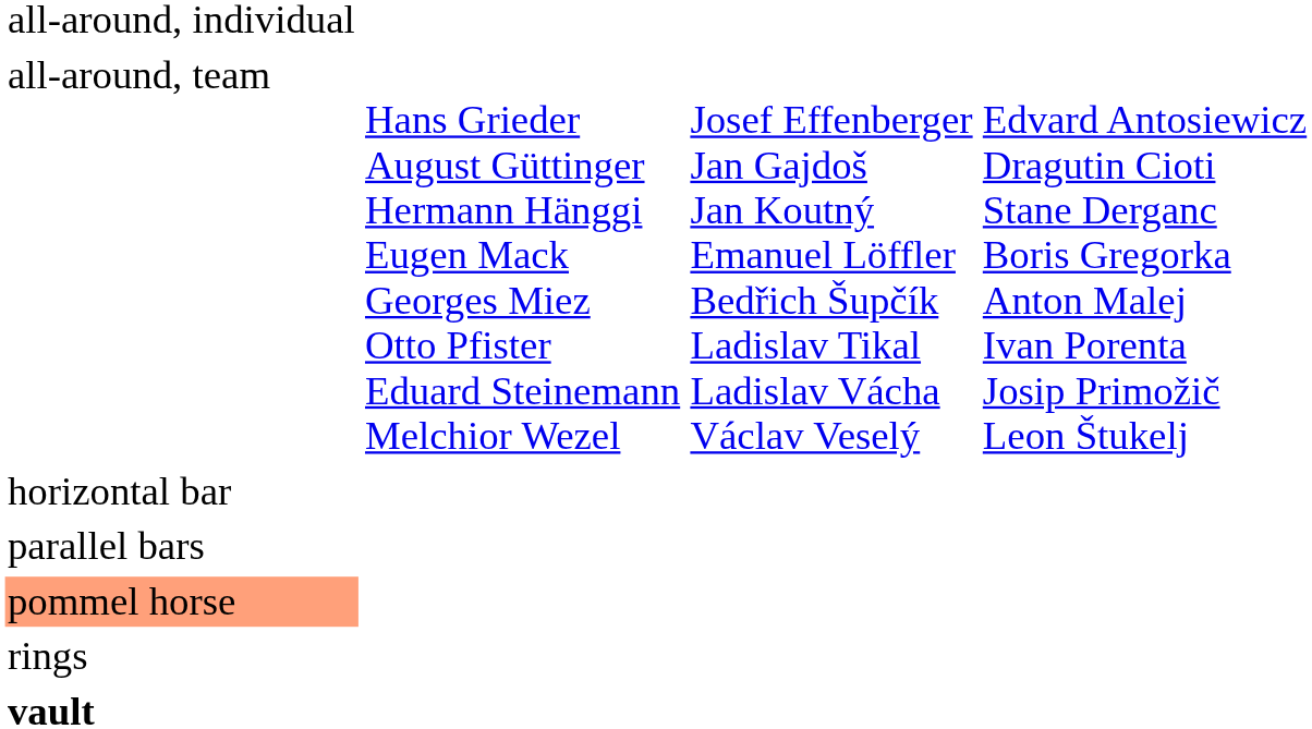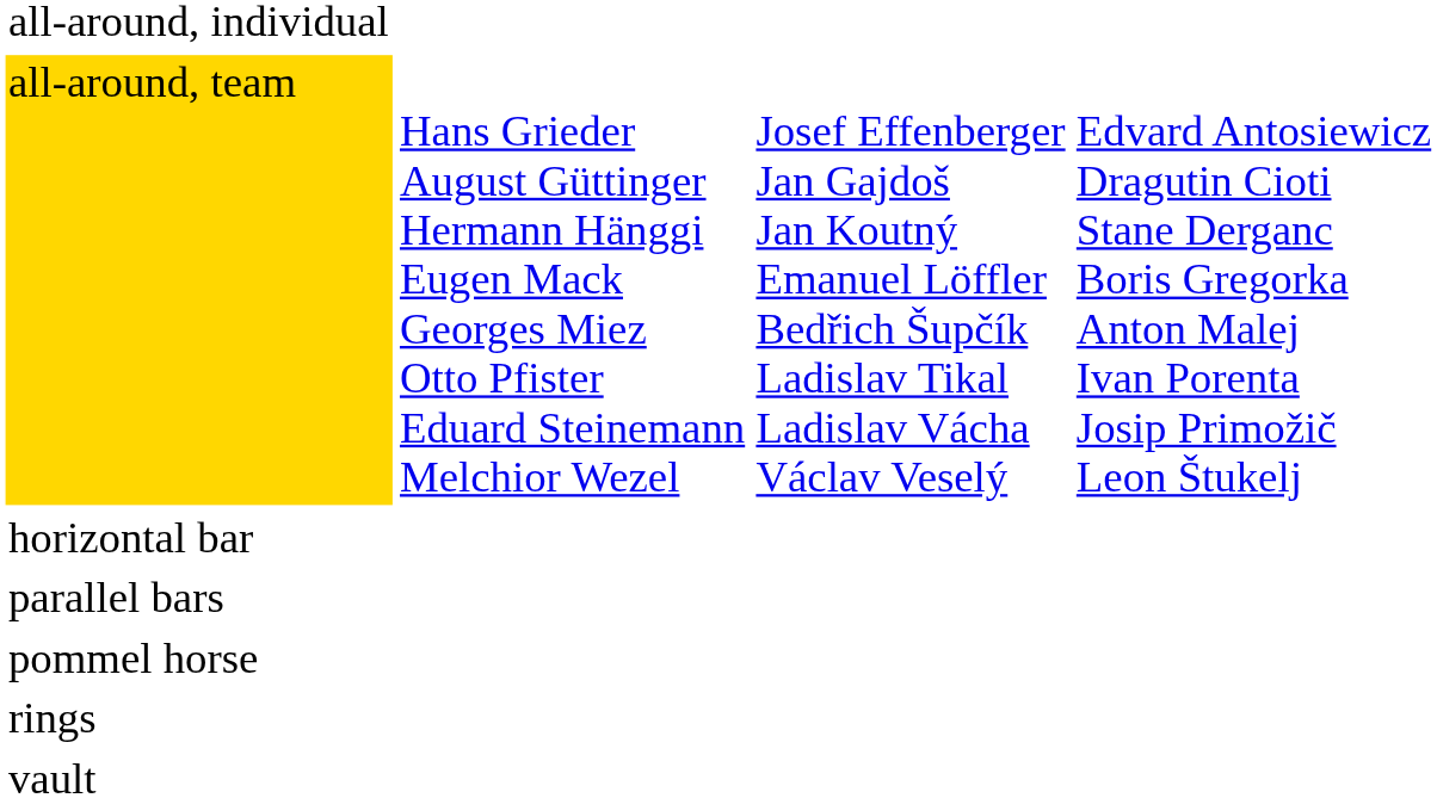all-around, team | column 1: no background -> gold background
pommel horse | column 1: lightsalmon background -> no background
vault | column 1: bold -> normal
